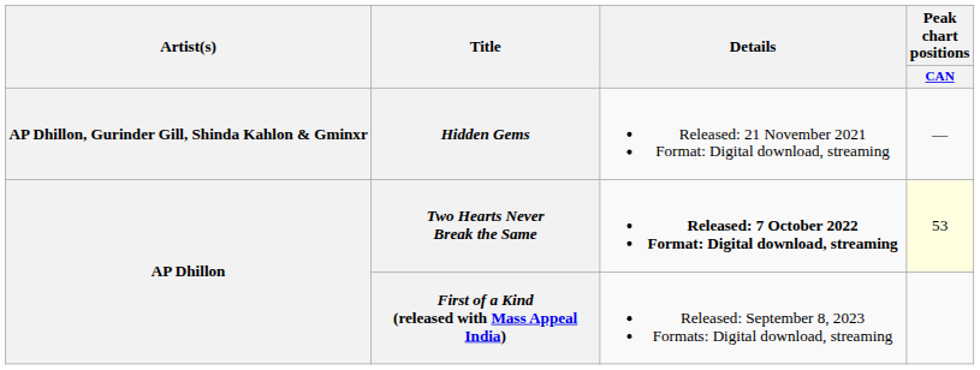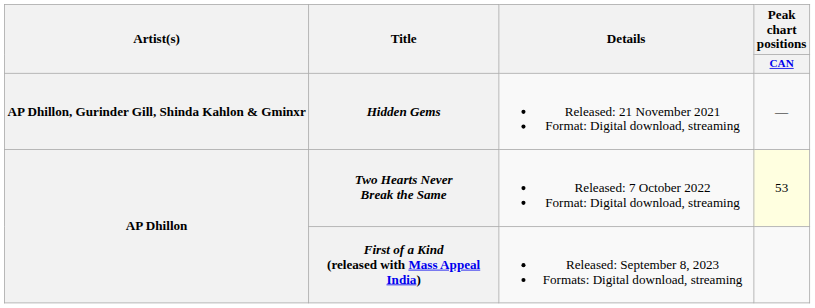Two Hearts Never Break the Same | Details: bold -> normal
